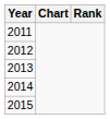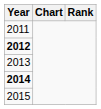2012 | Year: normal -> bold
2014 | Year: normal -> bold
